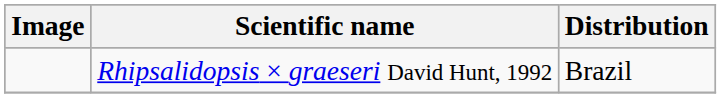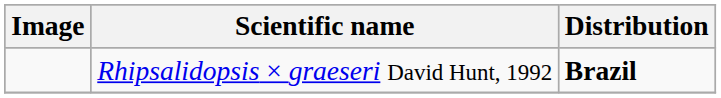Rhipsalidopsis × graeseri David Hunt, 1992 | Distribution: normal -> bold
